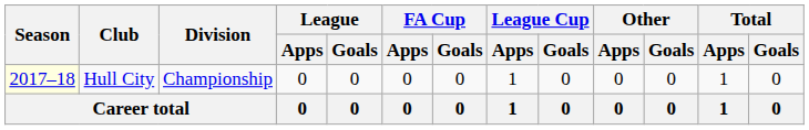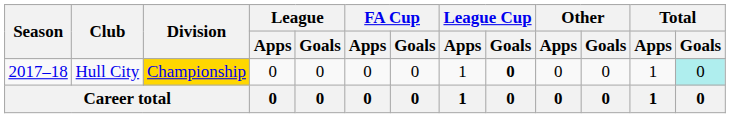Hull City | Season: lightyellow background -> no background
Hull City | Division: no background -> gold background
Hull City | League Cup / Goals: normal -> bold
Hull City | Total / Goals: no background -> paleturquoise background
